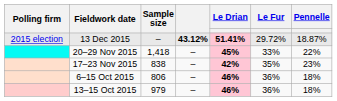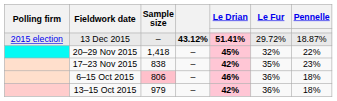20–29 Nov 2015 | Le Fur: 33% -> 32%
6–15 Oct 2015 | Sample size: no background -> pink background
13–15 Oct 2015 | Le Drian: 46% -> 42%
